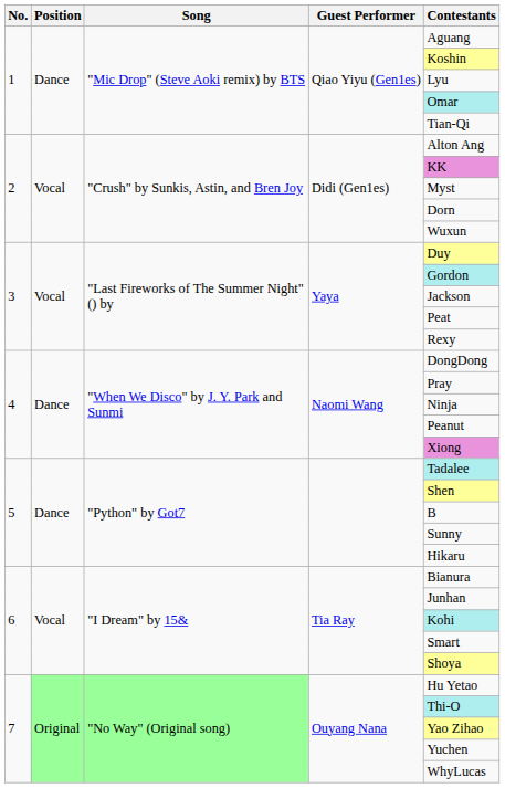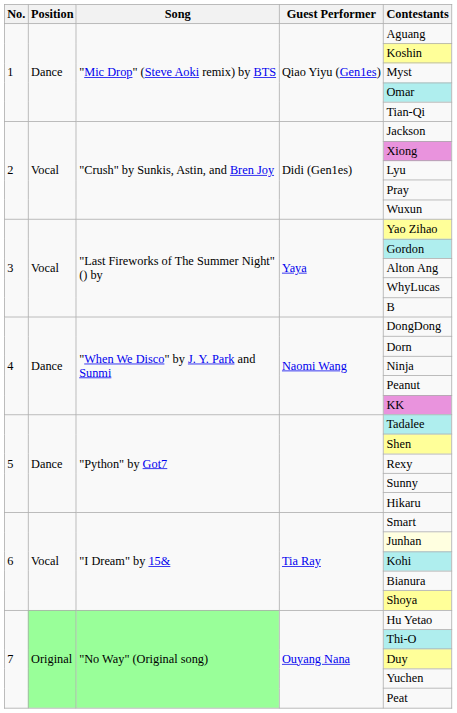row 4 | Contestants: Lyu -> Myst
row 7 | Contestants: Alton Ang -> Jackson
row 8 | Contestants: KK -> Xiong
row 9 | Contestants: Myst -> Lyu
row 10 | Contestants: Dorn -> Pray
row 12 | Contestants: Duy -> Yao Zihao
row 14 | Contestants: Jackson -> Alton Ang
row 15 | Contestants: Peat -> WhyLucas
row 16 | Contestants: Rexy -> B
row 18 | Contestants: Pray -> Dorn
row 21 | Contestants: Xiong -> KK
row 24 | Contestants: B -> Rexy
row 27 | Contestants: Bianura -> Smart
row 28 | Contestants: no background -> lightyellow background
row 30 | Contestants: Smart -> Bianura
row 34 | Contestants: Yao Zihao -> Duy
row 36 | Contestants: WhyLucas -> Peat
